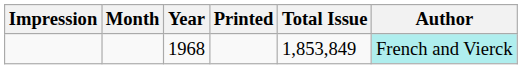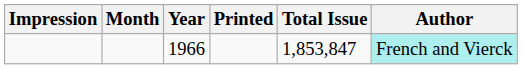row 2 | Year: 1968 -> 1966
row 2 | Total Issue: 1,853,849 -> 1,853,847
